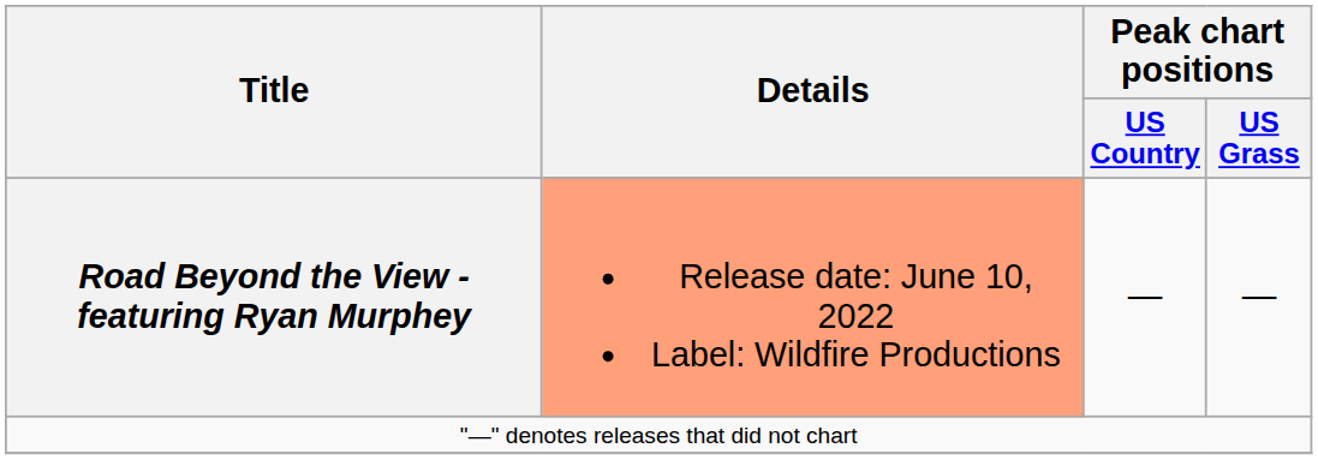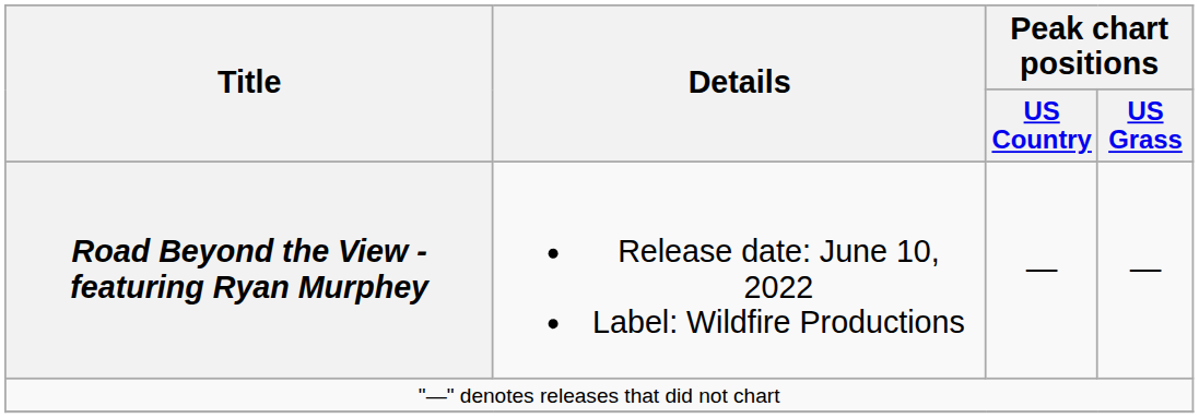Road Beyond the View - featuring Ryan Murphey | Details: lightsalmon background -> no background
